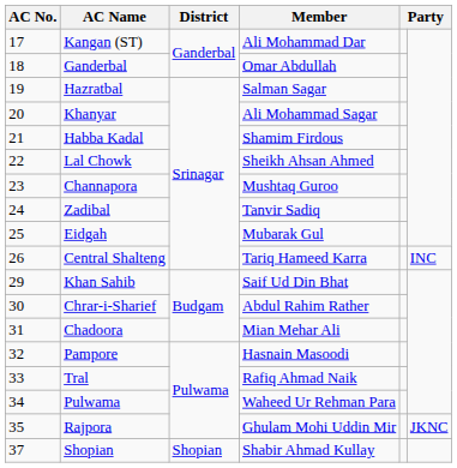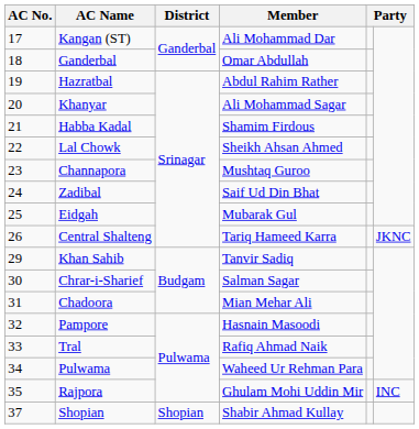Hazratbal | Member: Salman Sagar -> Abdul Rahim Rather
Zadibal | Member: Tanvir Sadiq -> Saif Ud Din Bhat
Central Shalteng | column 6: INC -> JKNC
Khan Sahib | Member: Saif Ud Din Bhat -> Tanvir Sadiq
Chrar-i-Sharief | Member: Abdul Rahim Rather -> Salman Sagar
Rajpora | column 6: JKNC -> INC
